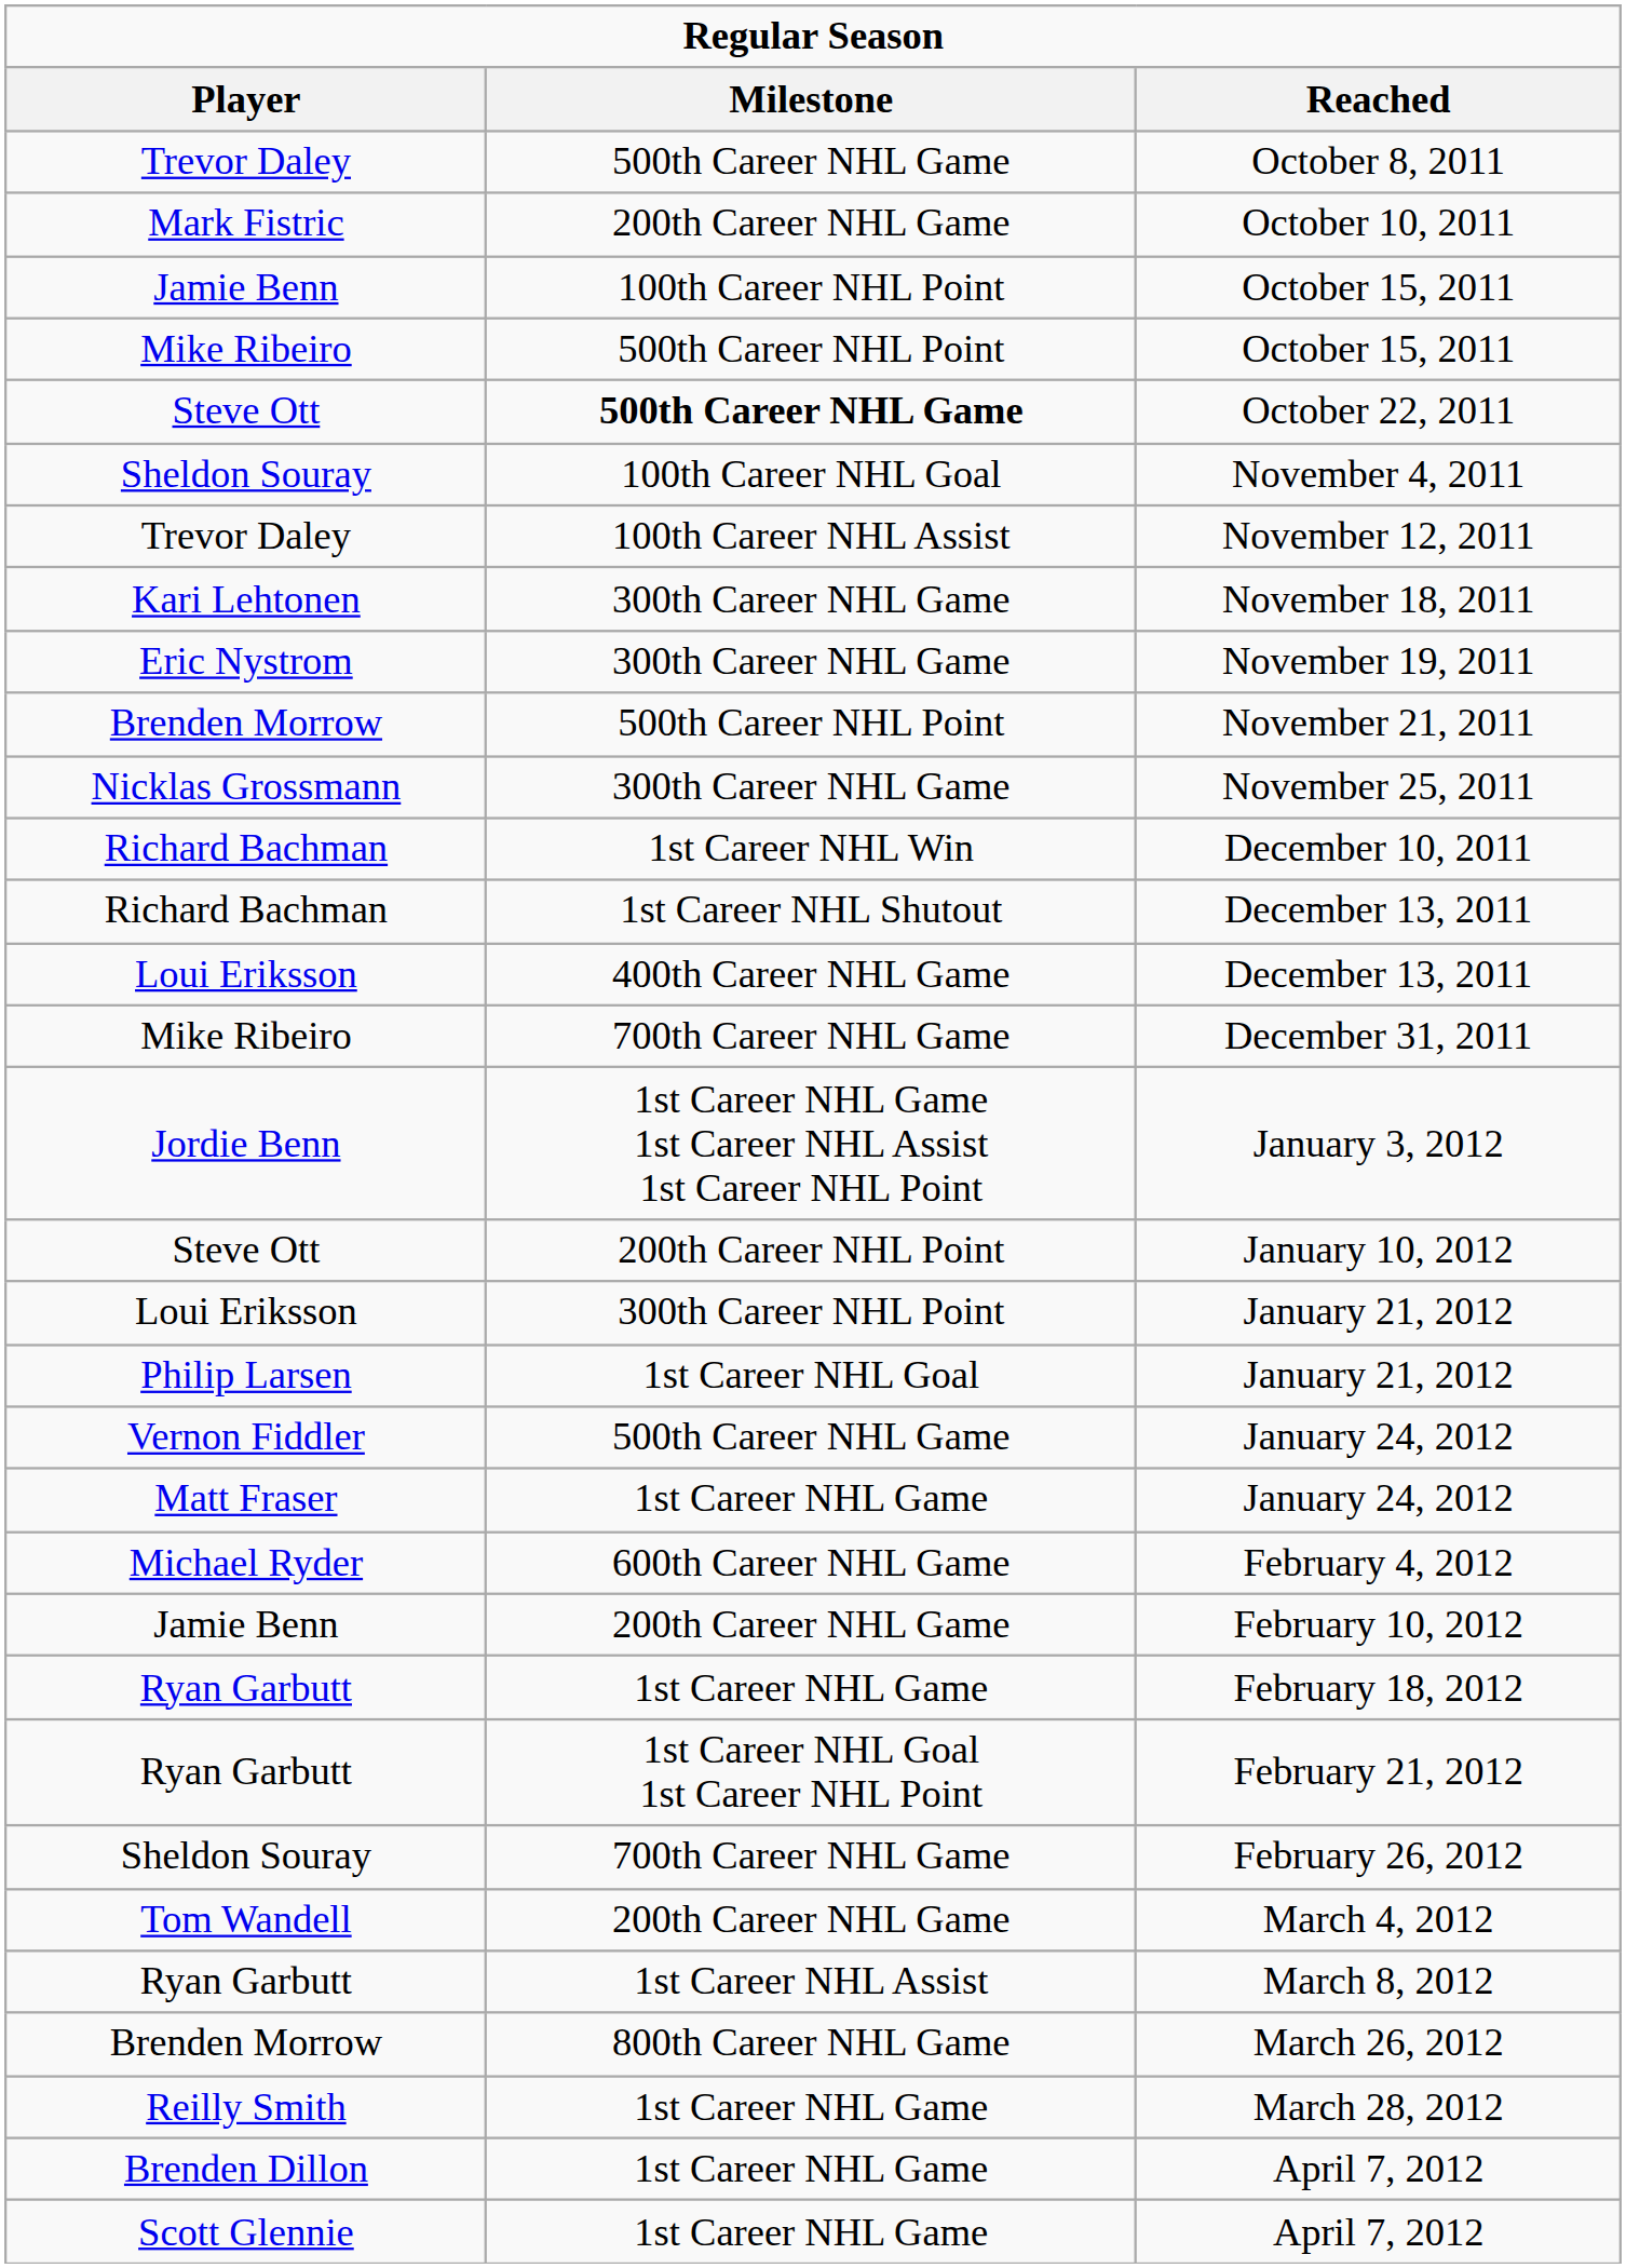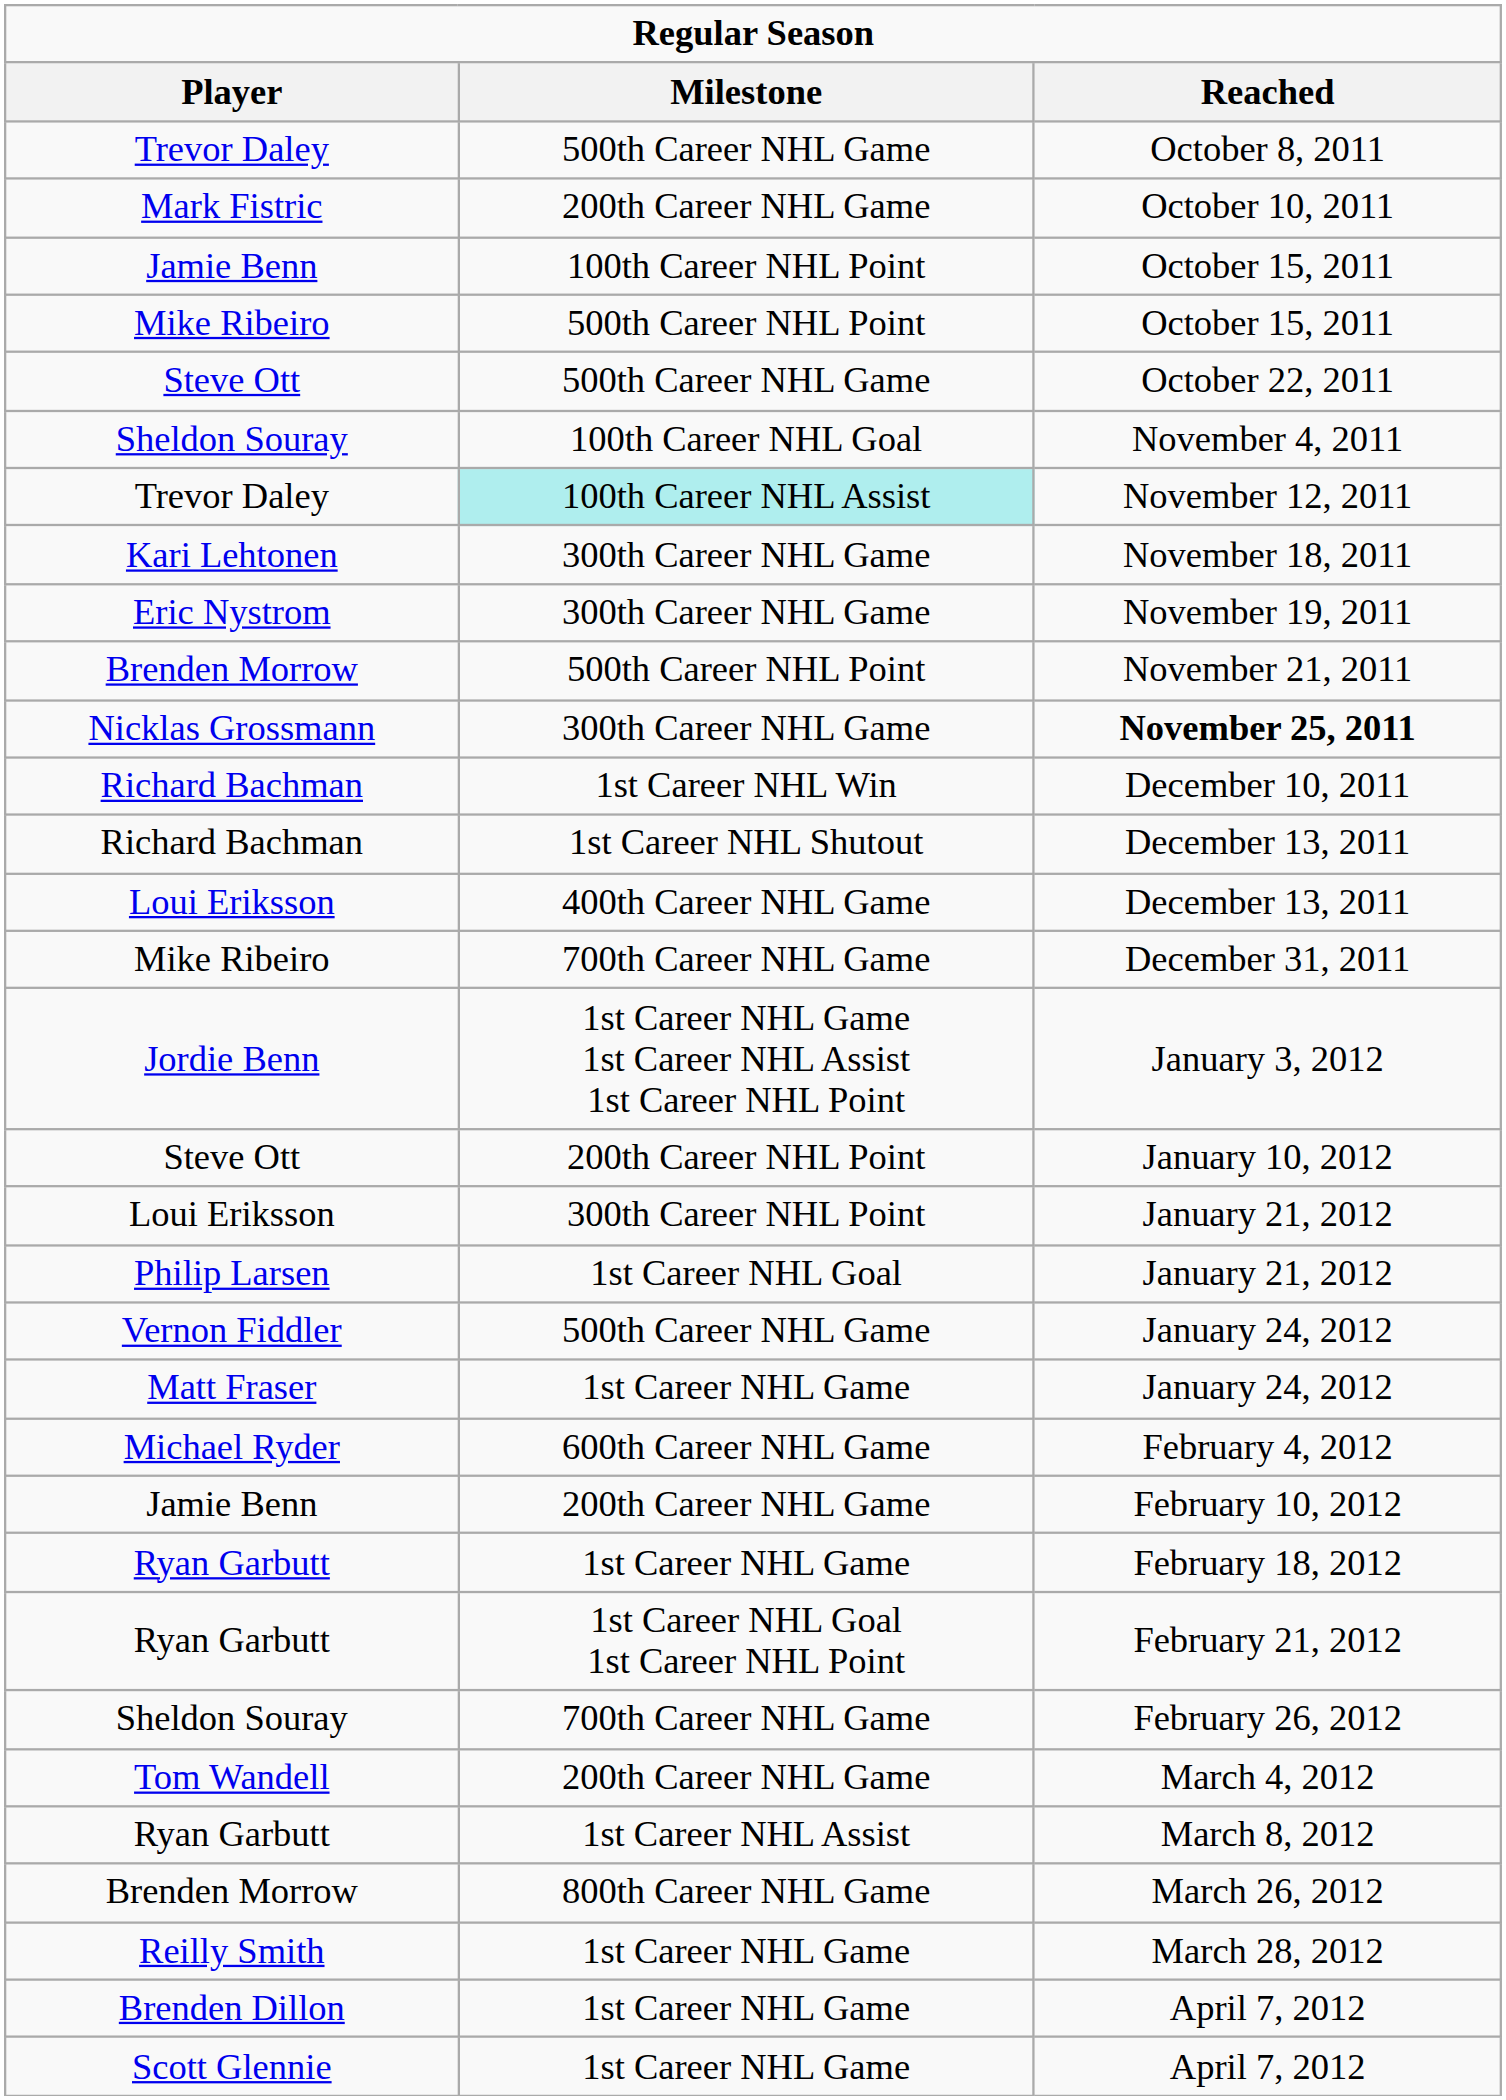row 7 | Milestone: bold -> normal
row 9 | Milestone: no background -> paleturquoise background
row 13 | Reached: normal -> bold
